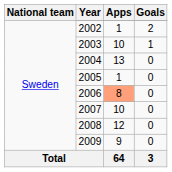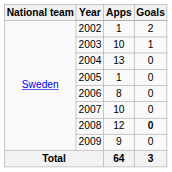2006 | Apps: lightsalmon background -> no background
2008 | Goals: normal -> bold
